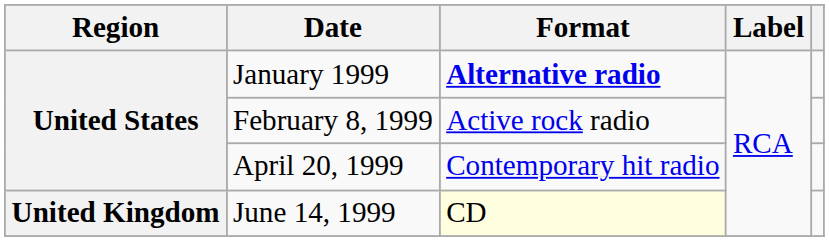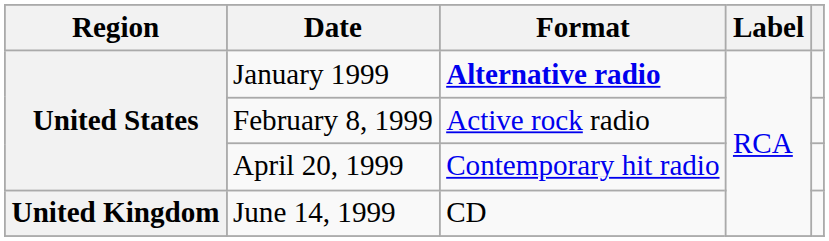June 14, 1999 | Format: lightyellow background -> no background
